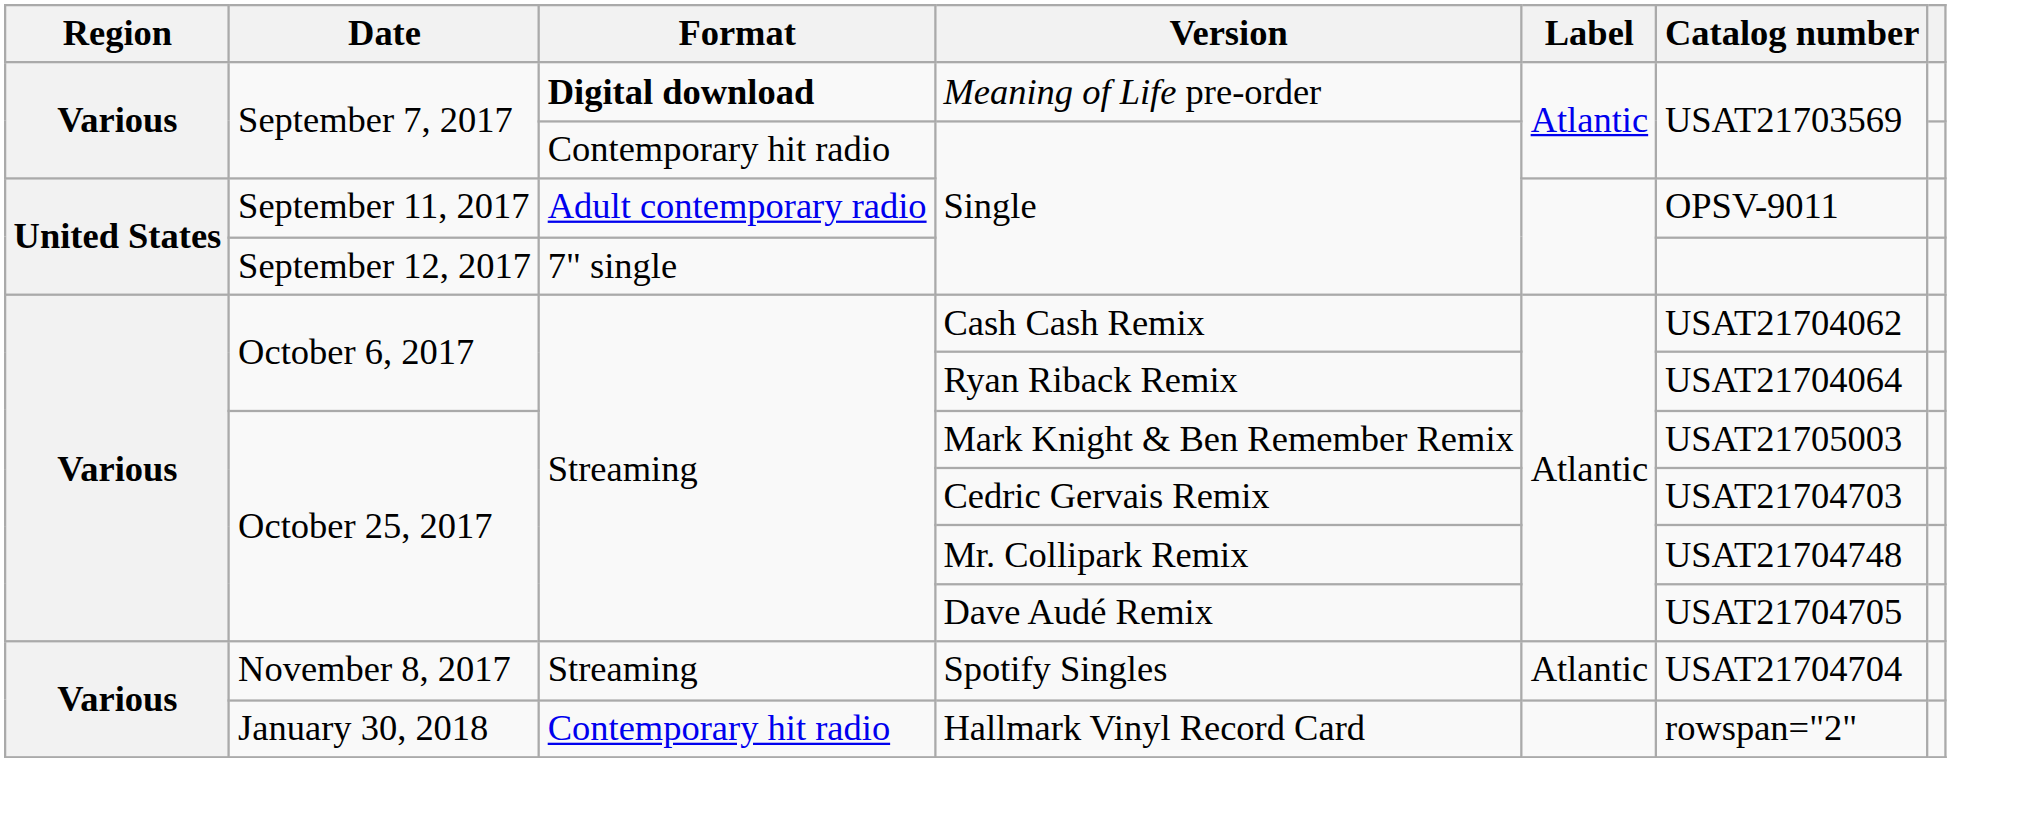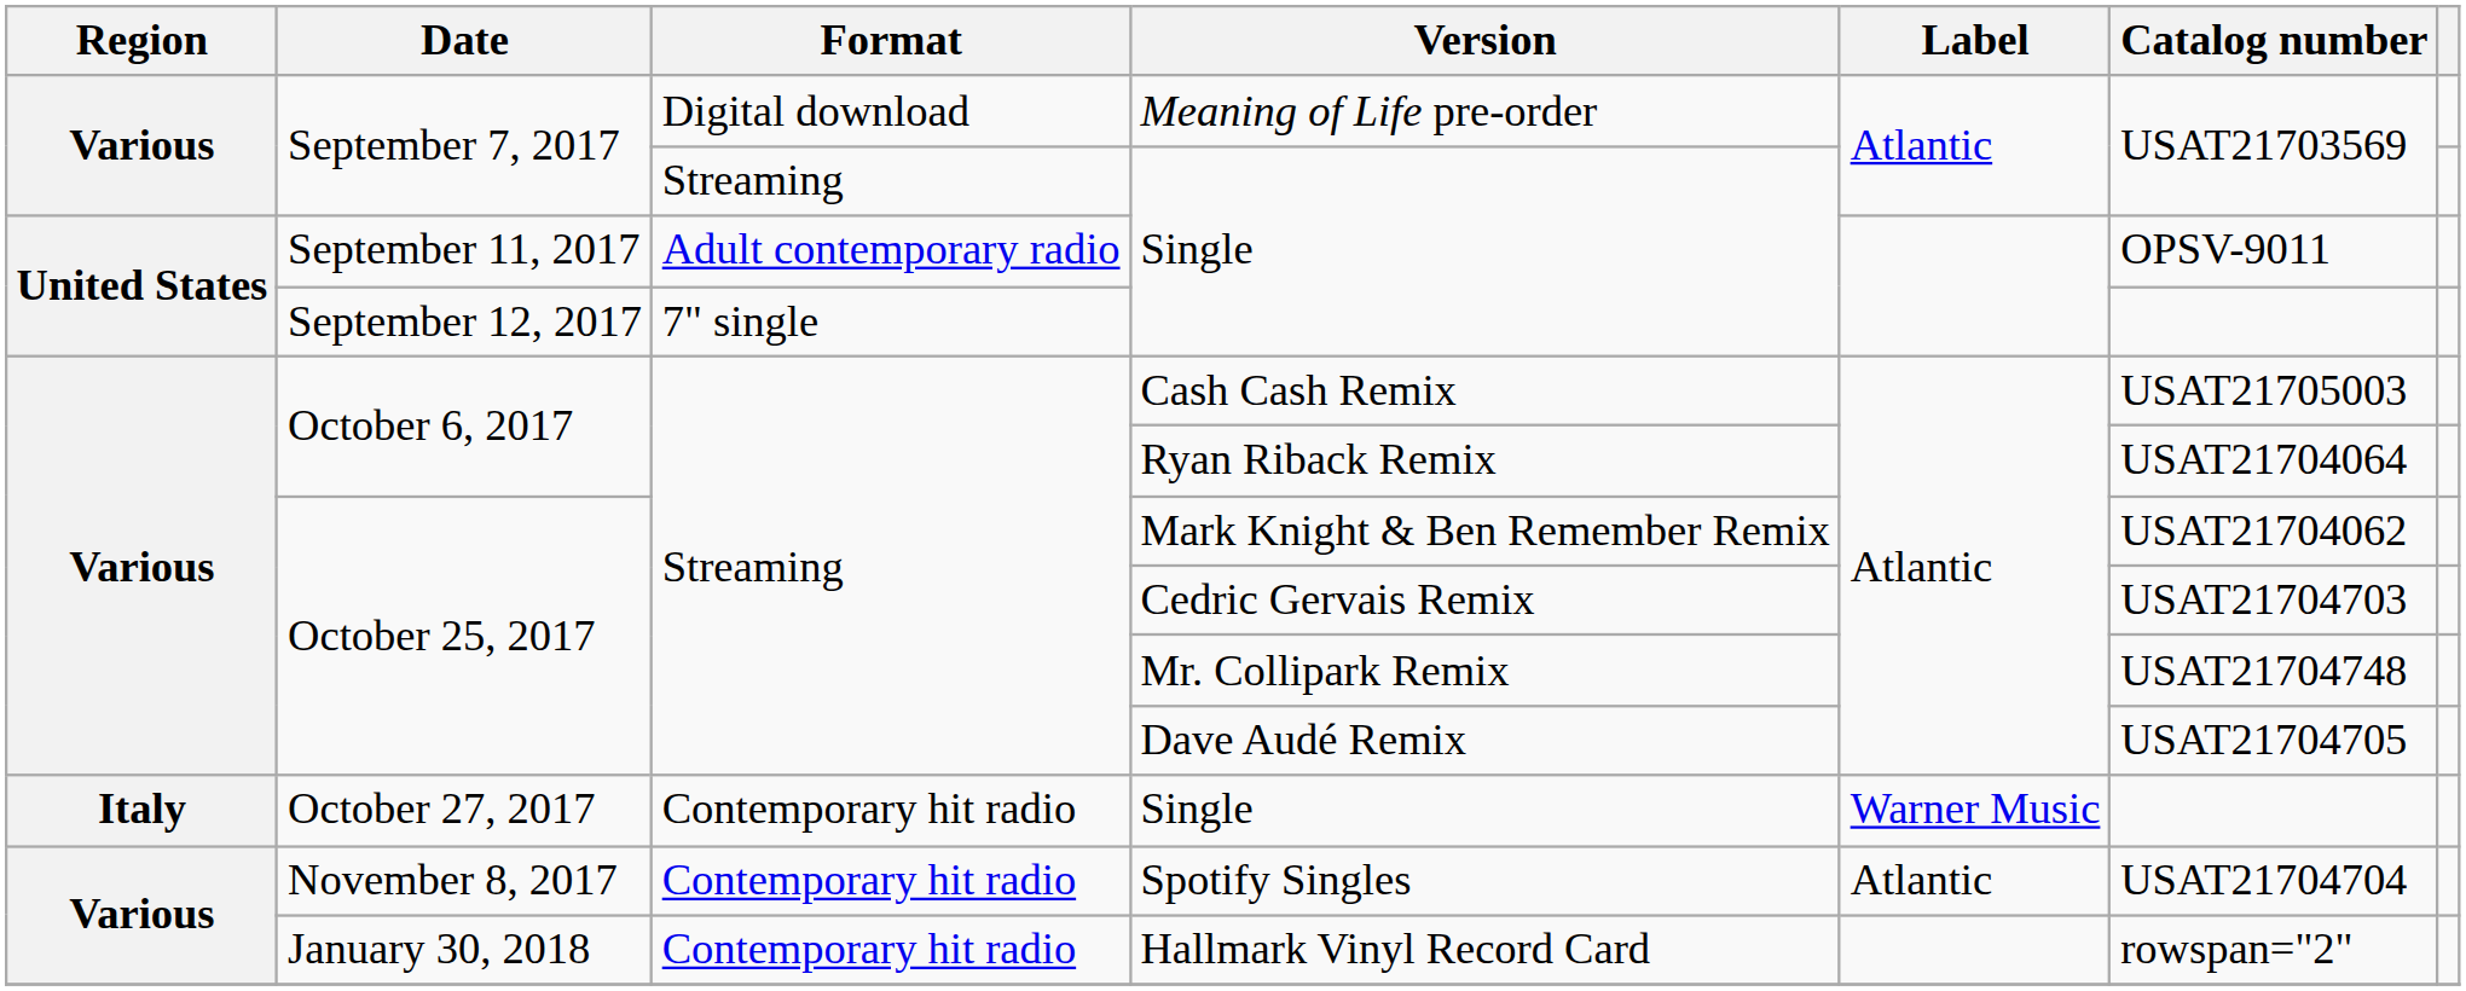Meaning of Life pre-order | Format: bold -> normal
September 7, 2017 / Single | Format: Contemporary hit radio -> Streaming
Cash Cash Remix | Catalog number: USAT21704062 -> USAT21705003
Mark Knight & Ben Remember Remix | Catalog number: USAT21705003 -> USAT21704062
+ row: Italy | October 27, 2017 | Contemporary hit radio | Single | Warner Music
Spotify Singles | Format: Streaming -> Contemporary hit radio
